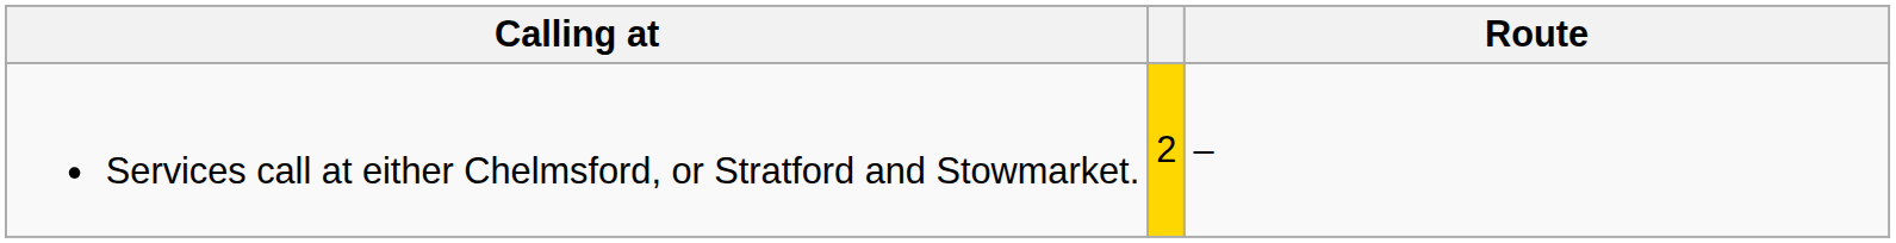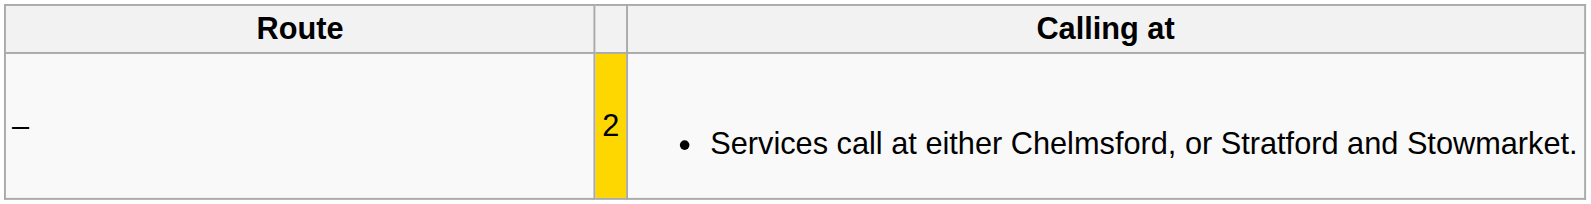columns swapped: Route <-> Calling at
